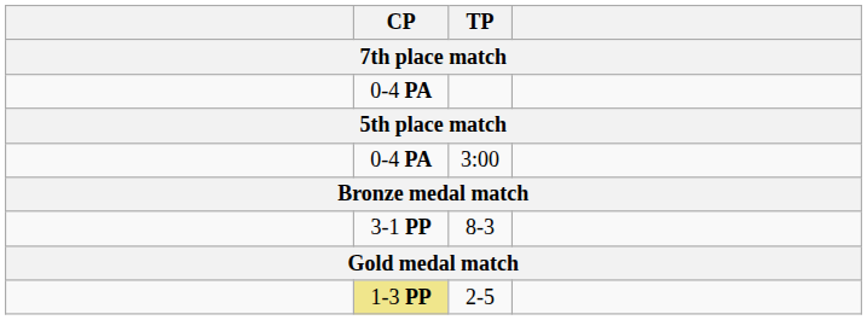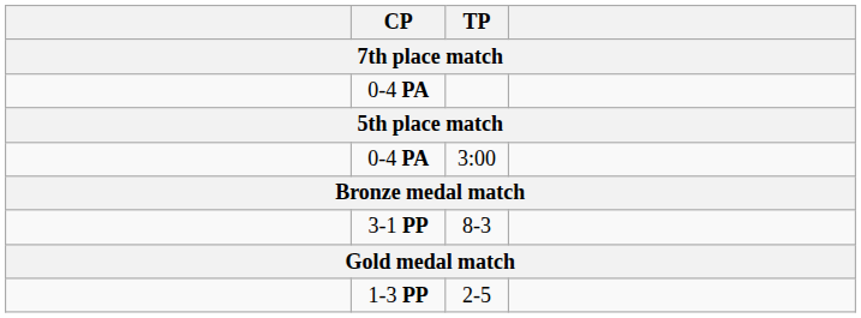2-5 | CP: khaki background -> no background
